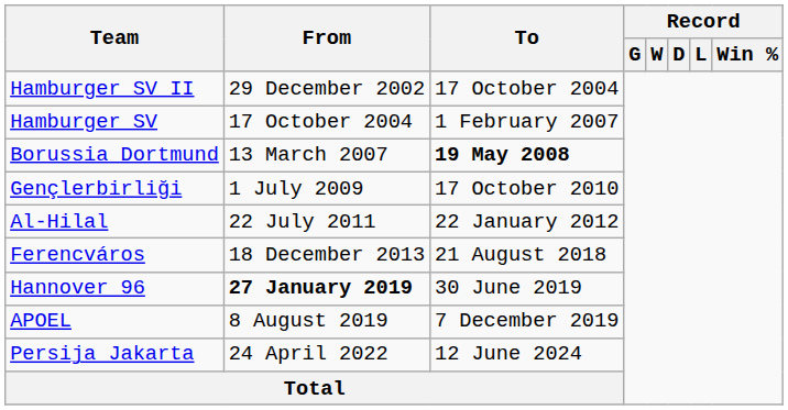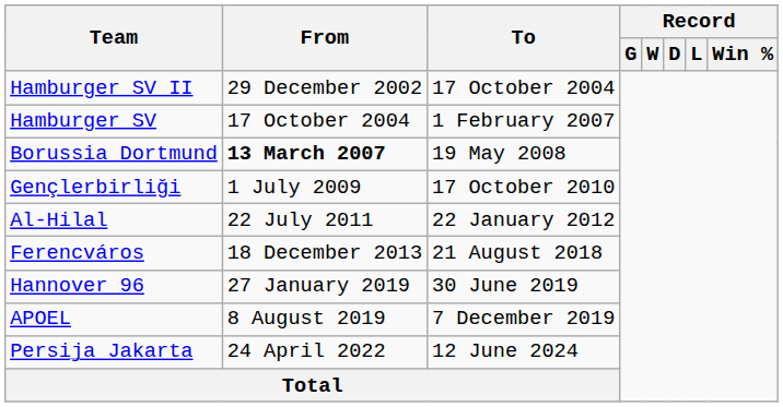Borussia Dortmund | From: normal -> bold
Borussia Dortmund | To: bold -> normal
Hannover 96 | From: bold -> normal
